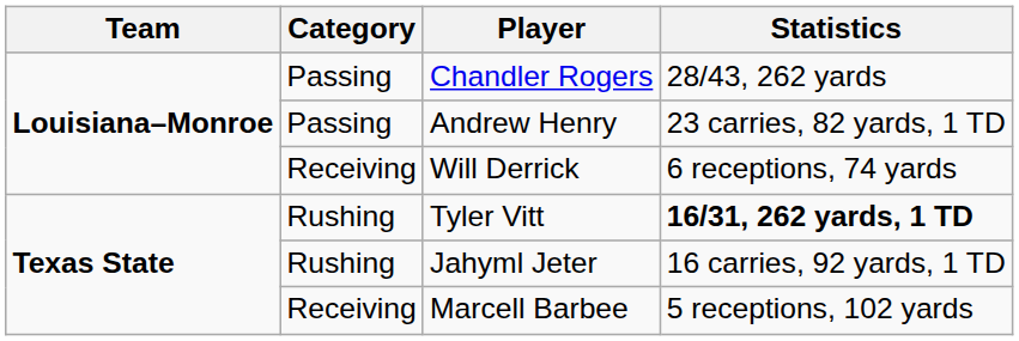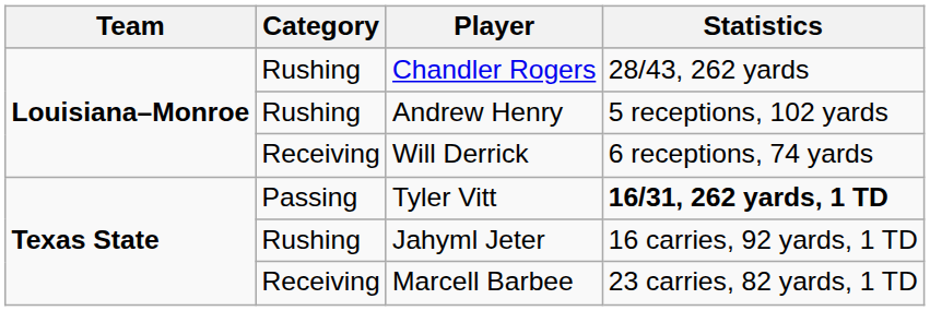Chandler Rogers | Category: Passing -> Rushing
Andrew Henry | Category: Passing -> Rushing
Andrew Henry | Statistics: 23 carries, 82 yards, 1 TD -> 5 receptions, 102 yards
Tyler Vitt | Category: Rushing -> Passing
Marcell Barbee | Statistics: 5 receptions, 102 yards -> 23 carries, 82 yards, 1 TD
